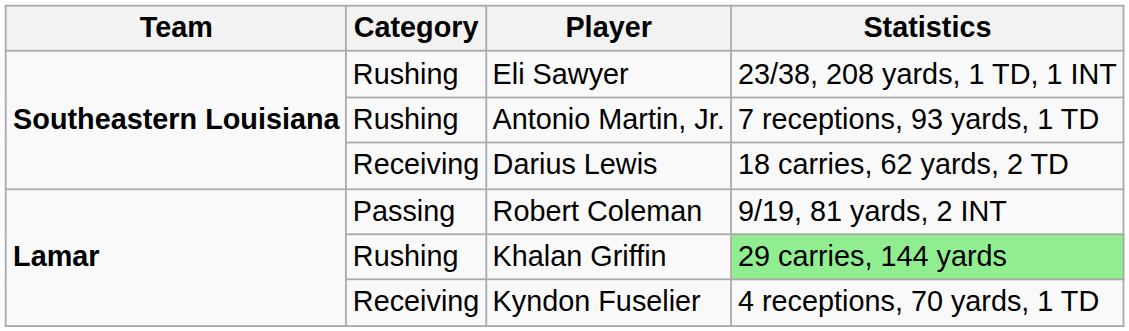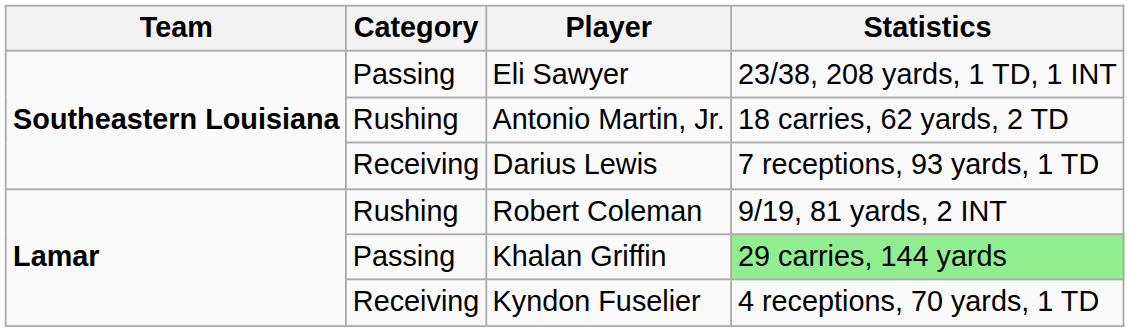Eli Sawyer | Category: Rushing -> Passing
Antonio Martin, Jr. | Statistics: 7 receptions, 93 yards, 1 TD -> 18 carries, 62 yards, 2 TD
Darius Lewis | Statistics: 18 carries, 62 yards, 2 TD -> 7 receptions, 93 yards, 1 TD
Robert Coleman | Category: Passing -> Rushing
Khalan Griffin | Category: Rushing -> Passing
